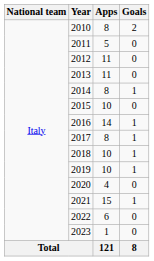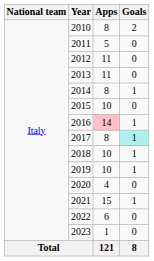2016 | Apps: no background -> pink background
2017 | Goals: no background -> paleturquoise background
